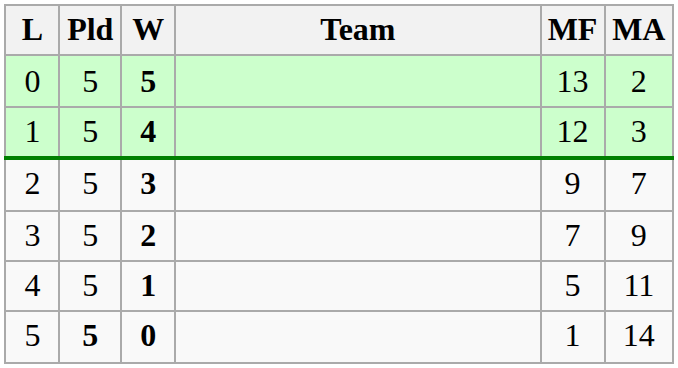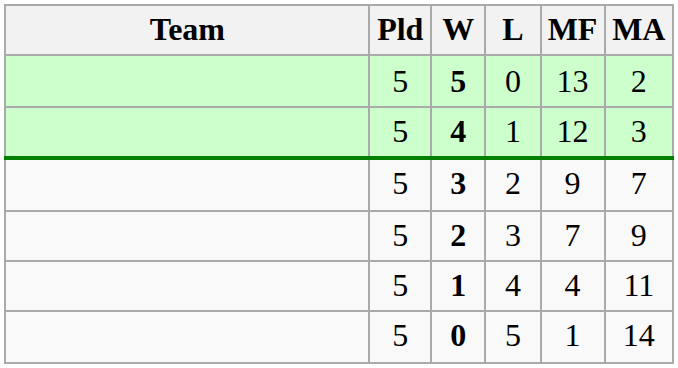columns swapped: Team <-> L
row 6 | MF: 5 -> 4
row 7 | Pld: bold -> normal
